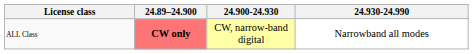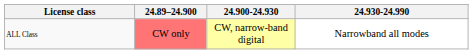row 2 | 24.89–24.900: bold -> normal
